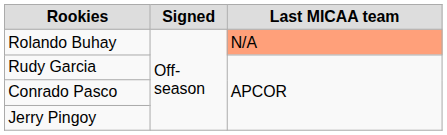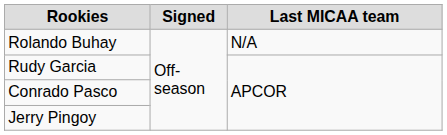Rolando Buhay | Last MICAA team: lightsalmon background -> no background
